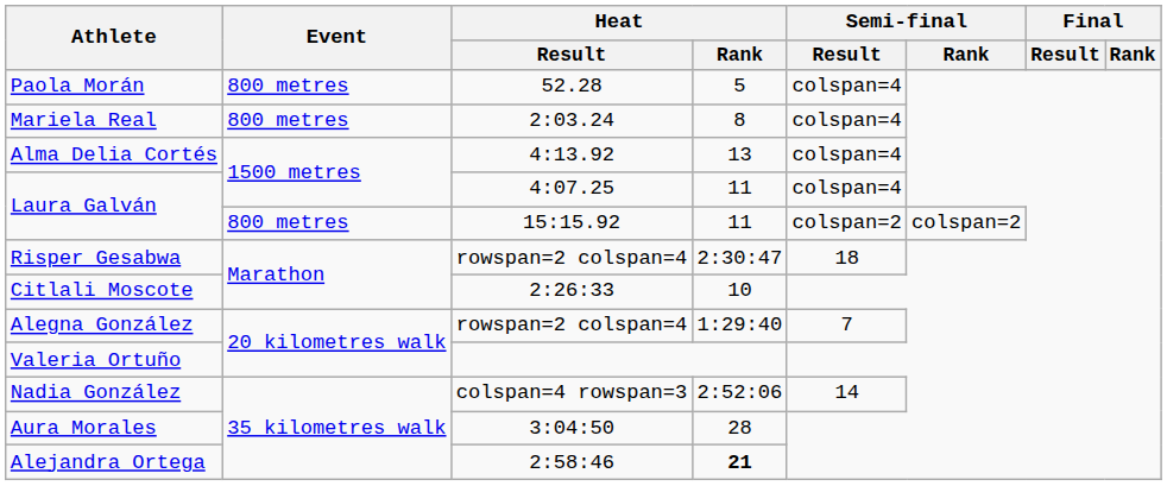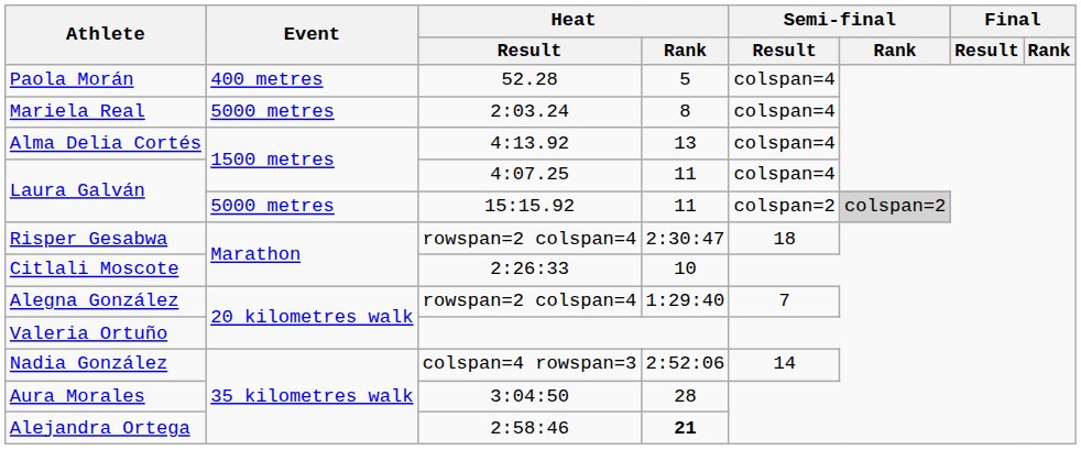Paola Morán | Event: 800 metres -> 400 metres
Mariela Real | Event: 800 metres -> 5000 metres
Laura Galván / 15:15.92 | Event: 800 metres -> 5000 metres
Laura Galván / 15:15.92 | Semi-final / Rank: no background -> lightgrey background
